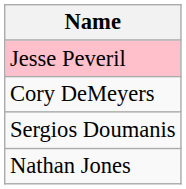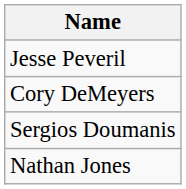row 2 | column 1: pink background -> no background
